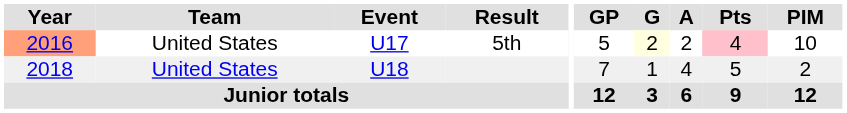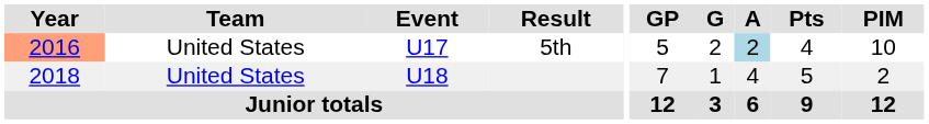5th | G: lightyellow background -> no background
5th | A: no background -> lightblue background
5th | Pts: pink background -> no background
